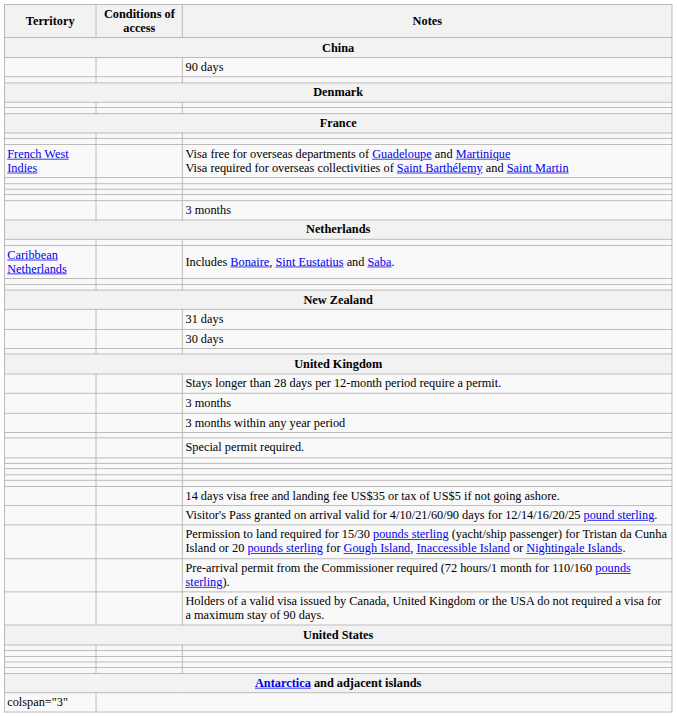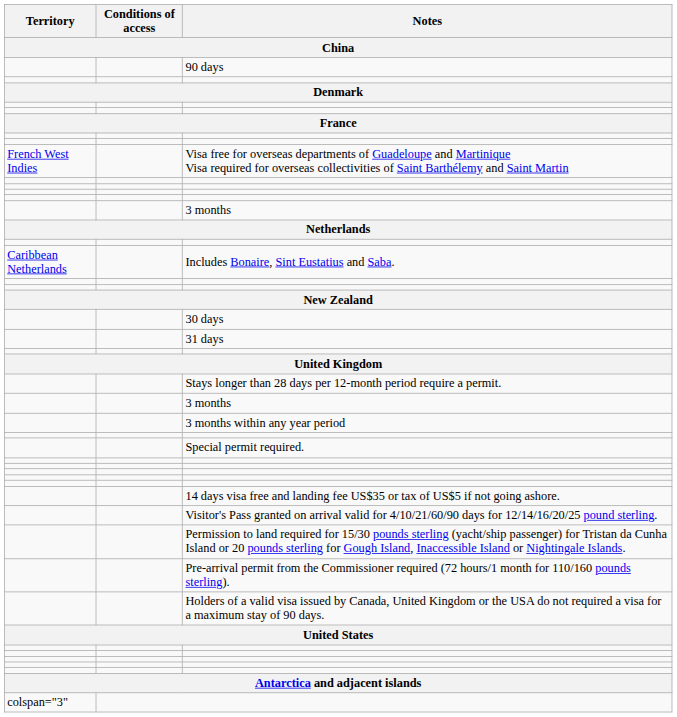rows swapped: 31 days <-> 30 days
